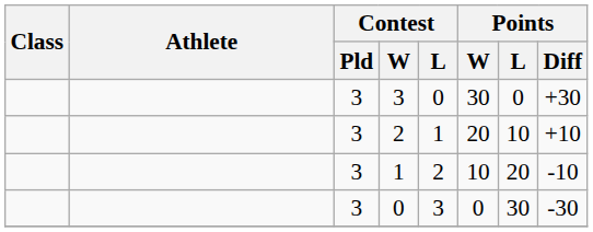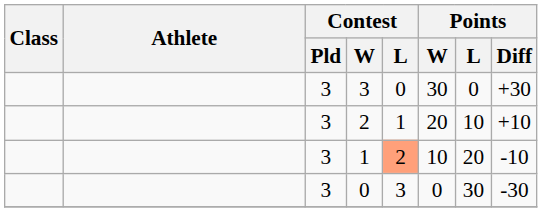row 5 | Contest / L: no background -> lightsalmon background
